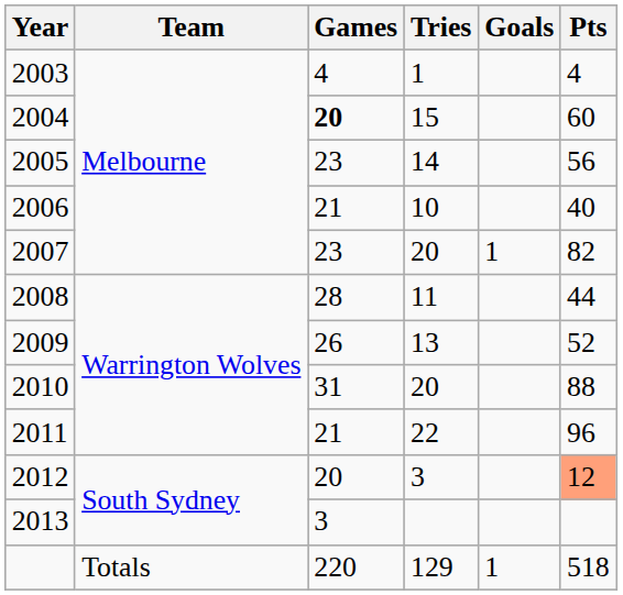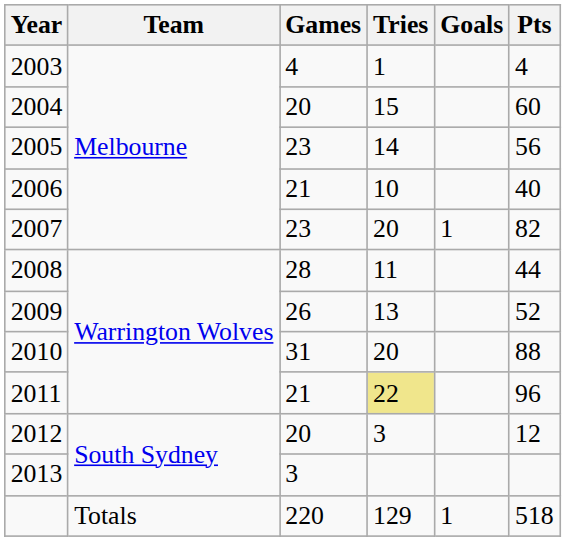2004 | Games: bold -> normal
2011 | Tries: no background -> khaki background
2012 | Pts: lightsalmon background -> no background
